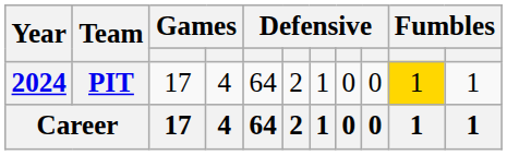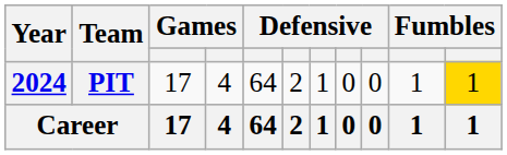PIT | column 10: gold background -> no background
PIT | column 11: no background -> gold background
